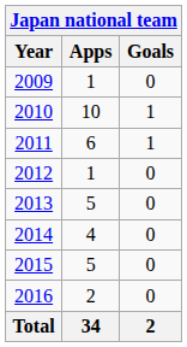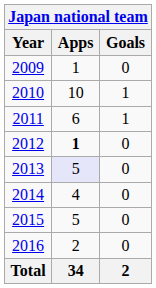2012 | Apps: normal -> bold
2013 | Apps: no background -> lavender background
